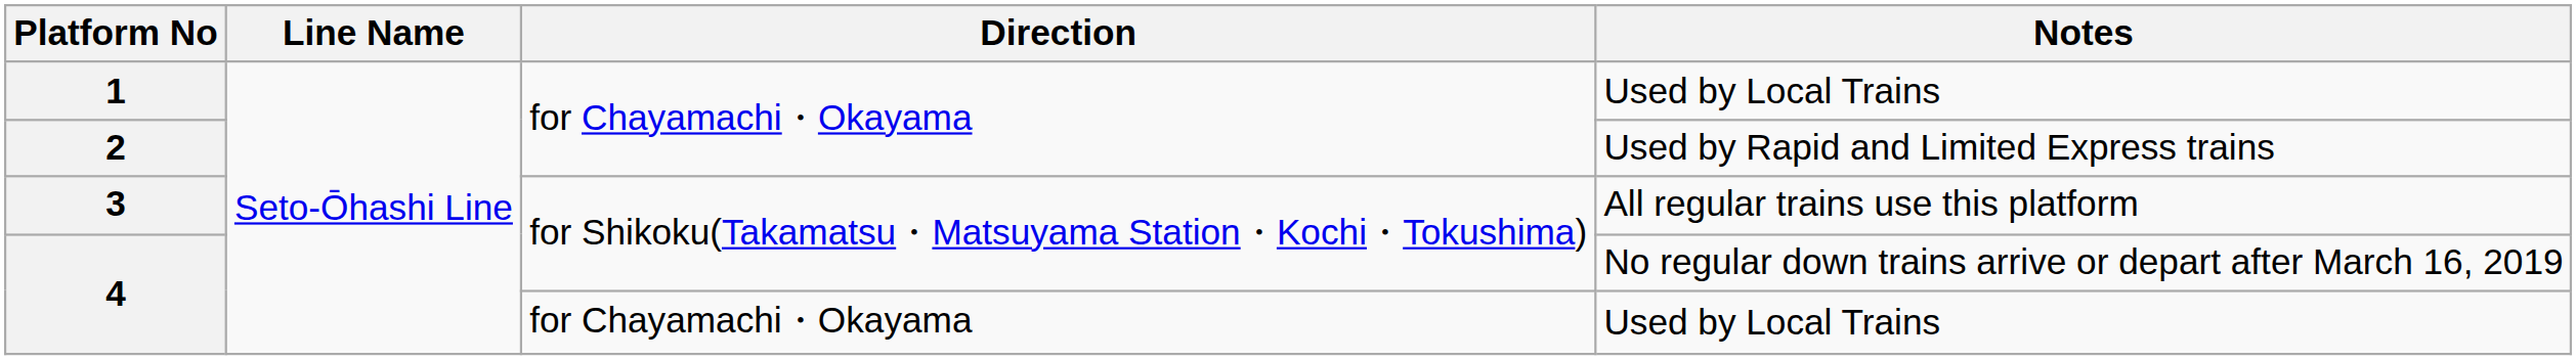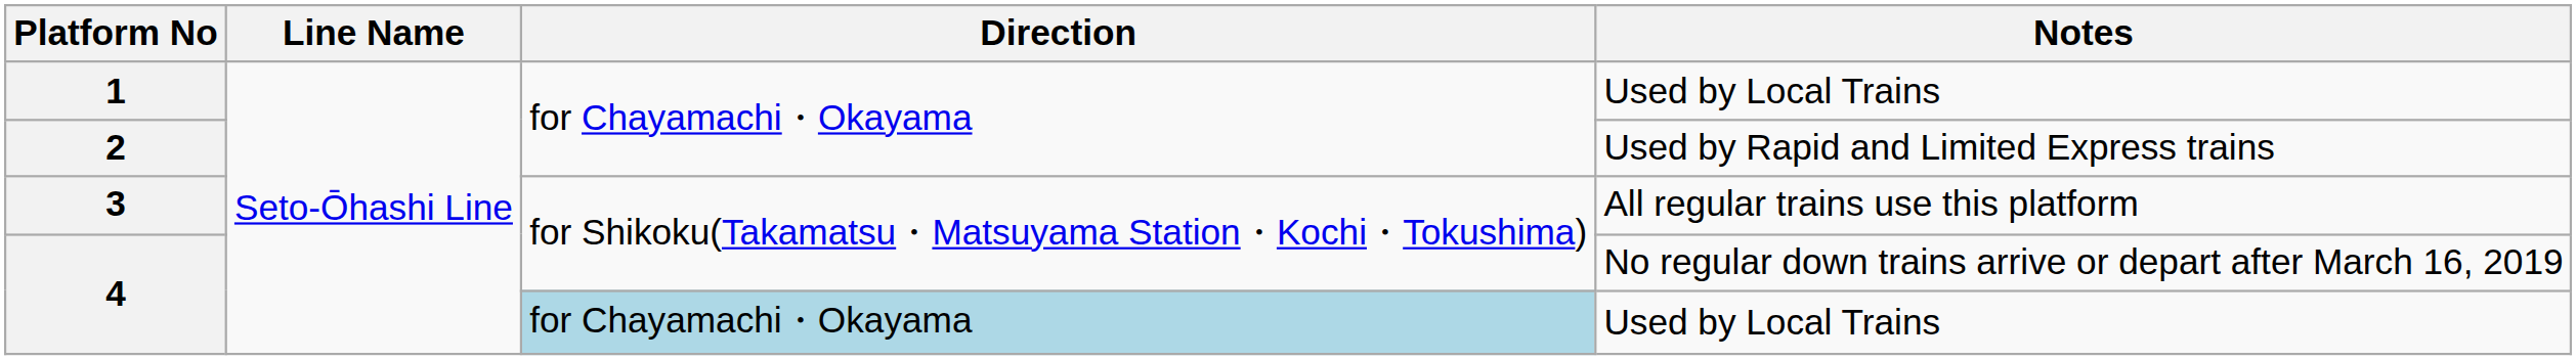4 / Used by Local Trains | Direction: no background -> lightblue background
